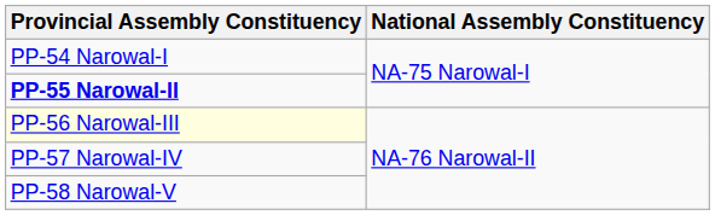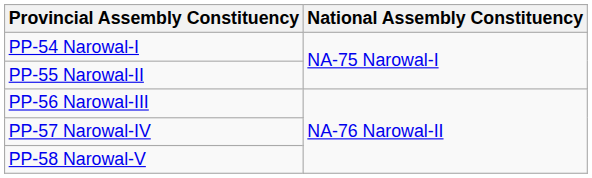PP-55 Narowal-II | Provincial Assembly Constituency: bold -> normal
PP-56 Narowal-III | Provincial Assembly Constituency: lightyellow background -> no background
